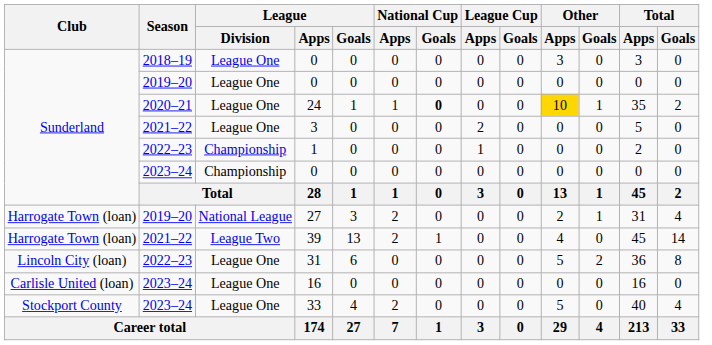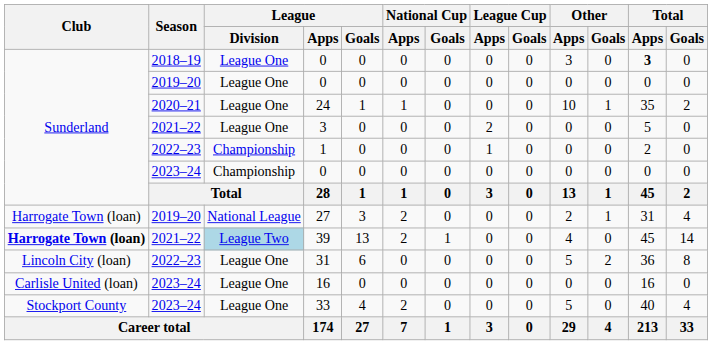2018–19 / 0 | Total / Apps: normal -> bold
24 | National Cup / Goals: bold -> normal
24 | Other / Apps: gold background -> no background
39 | Club: normal -> bold
39 | League / Division: no background -> lightblue background
